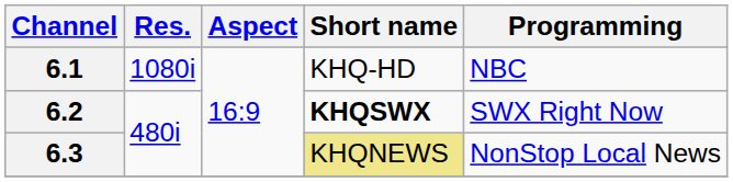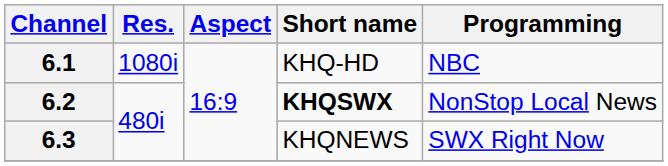6.2 | Programming: SWX Right Now -> NonStop Local News
6.3 | Short name: khaki background -> no background
6.3 | Programming: NonStop Local News -> SWX Right Now
